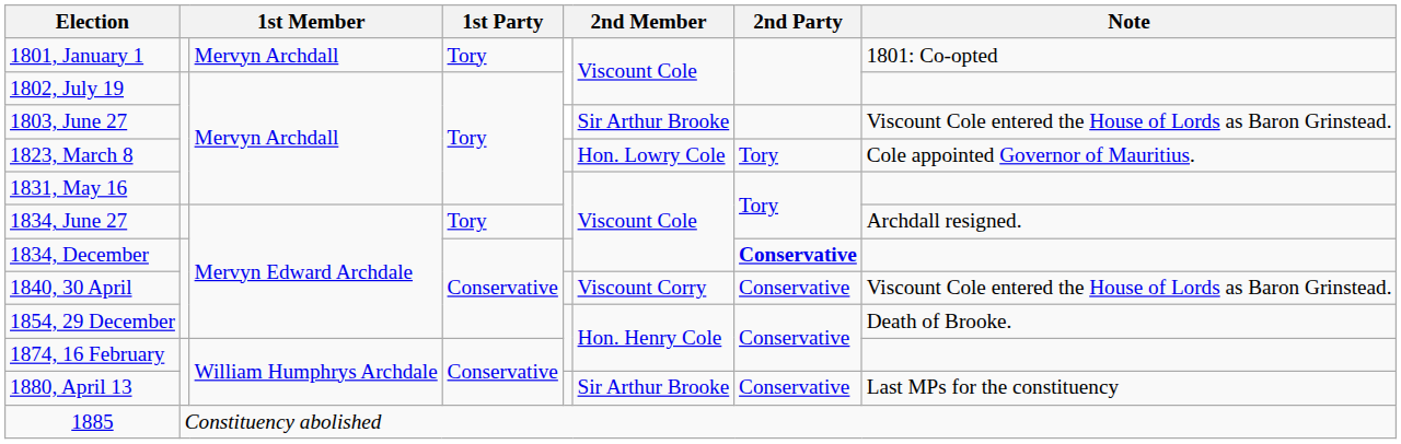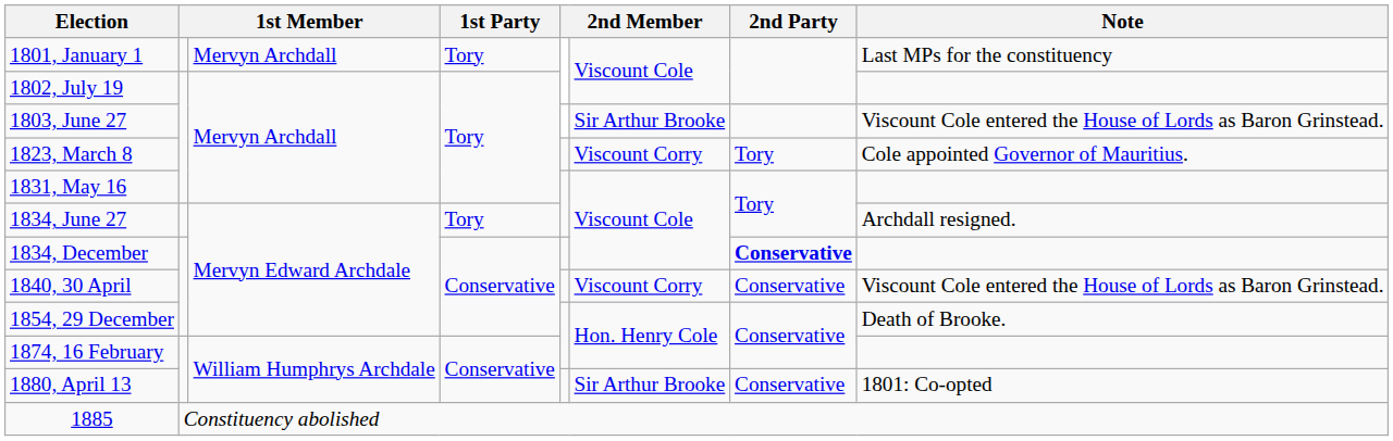1801, January 1 | Note: 1801: Co-opted -> Last MPs for the constituency
1823, March 8 | column 6: Hon. Lowry Cole -> Viscount Corry
1880, April 13 | Note: Last MPs for the constituency -> 1801: Co-opted
